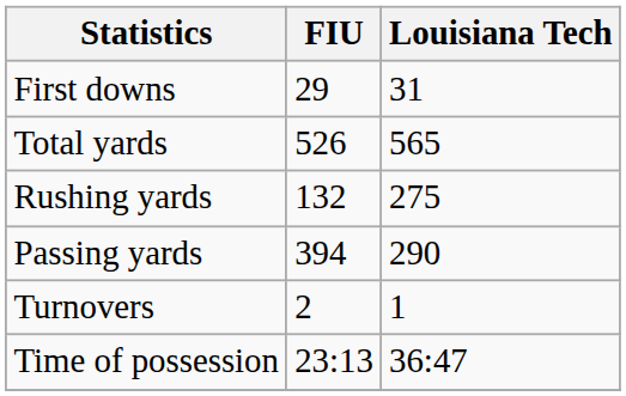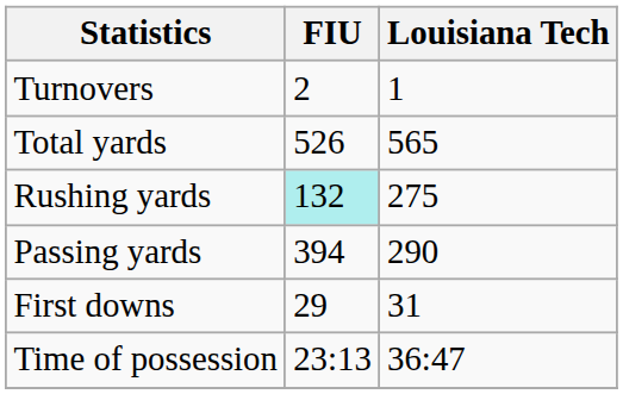rows swapped: First downs <-> Turnovers
Rushing yards | FIU: no background -> paleturquoise background
